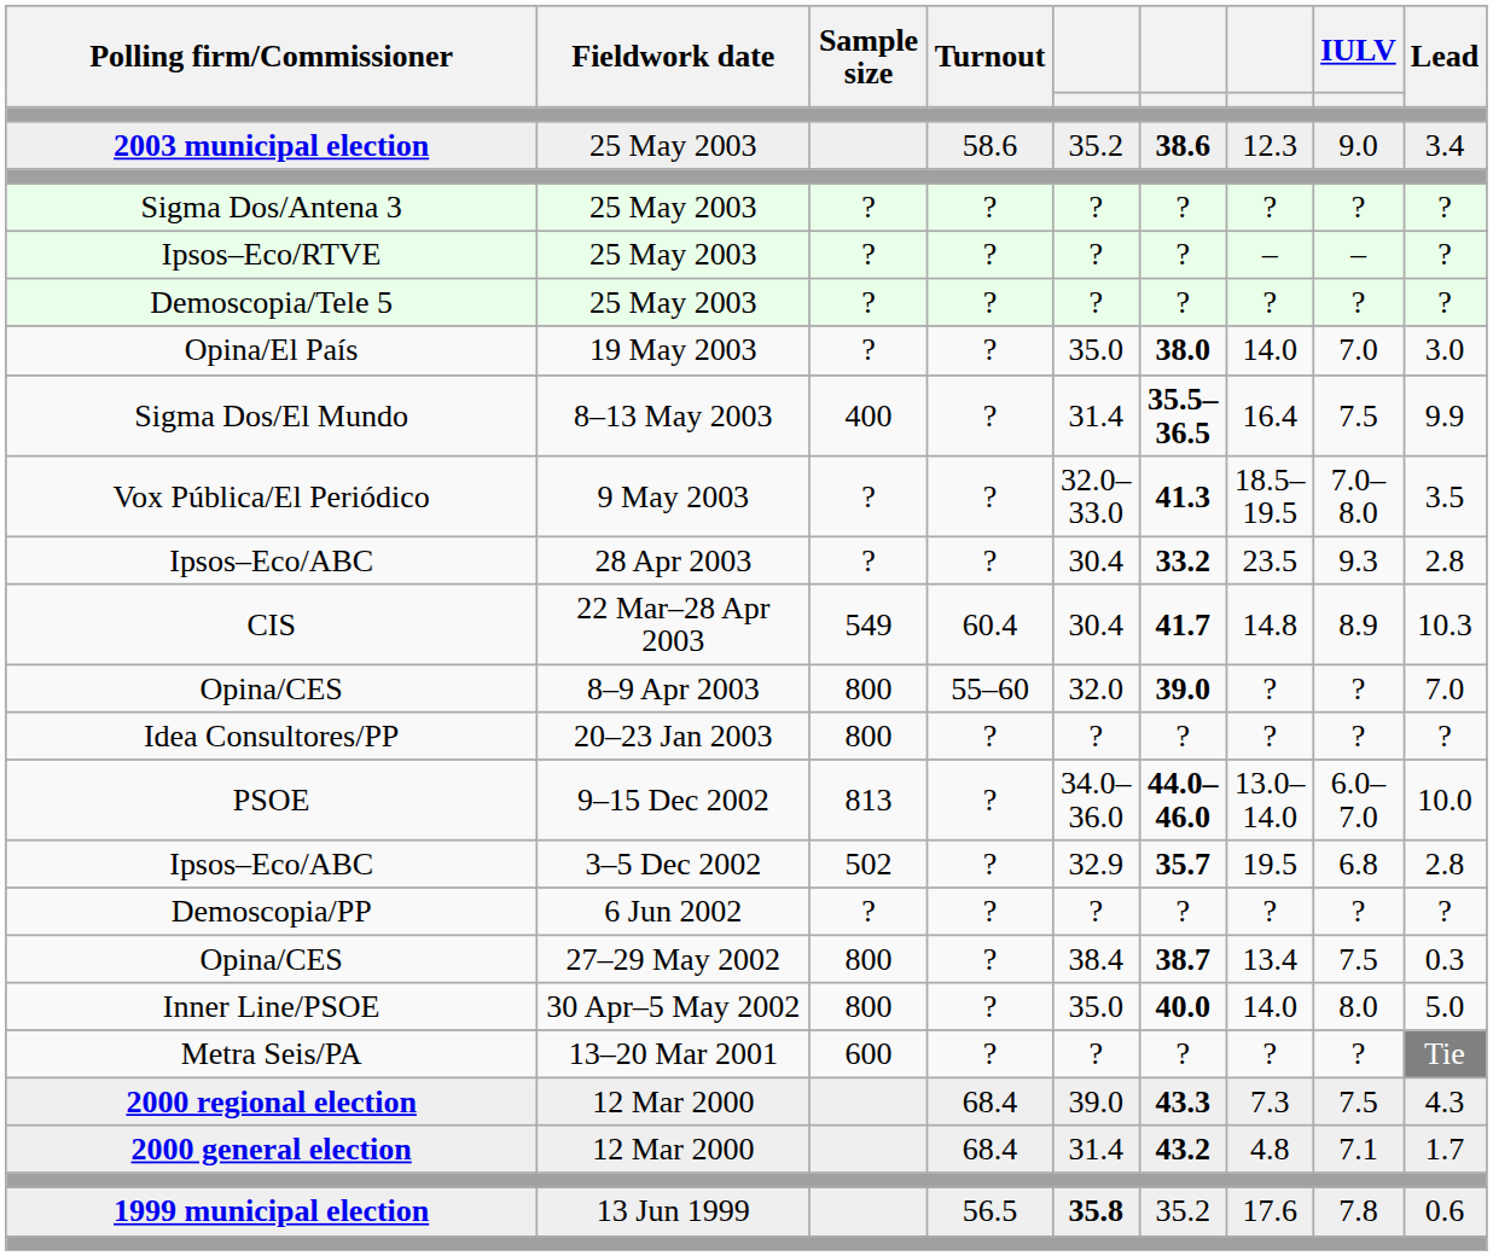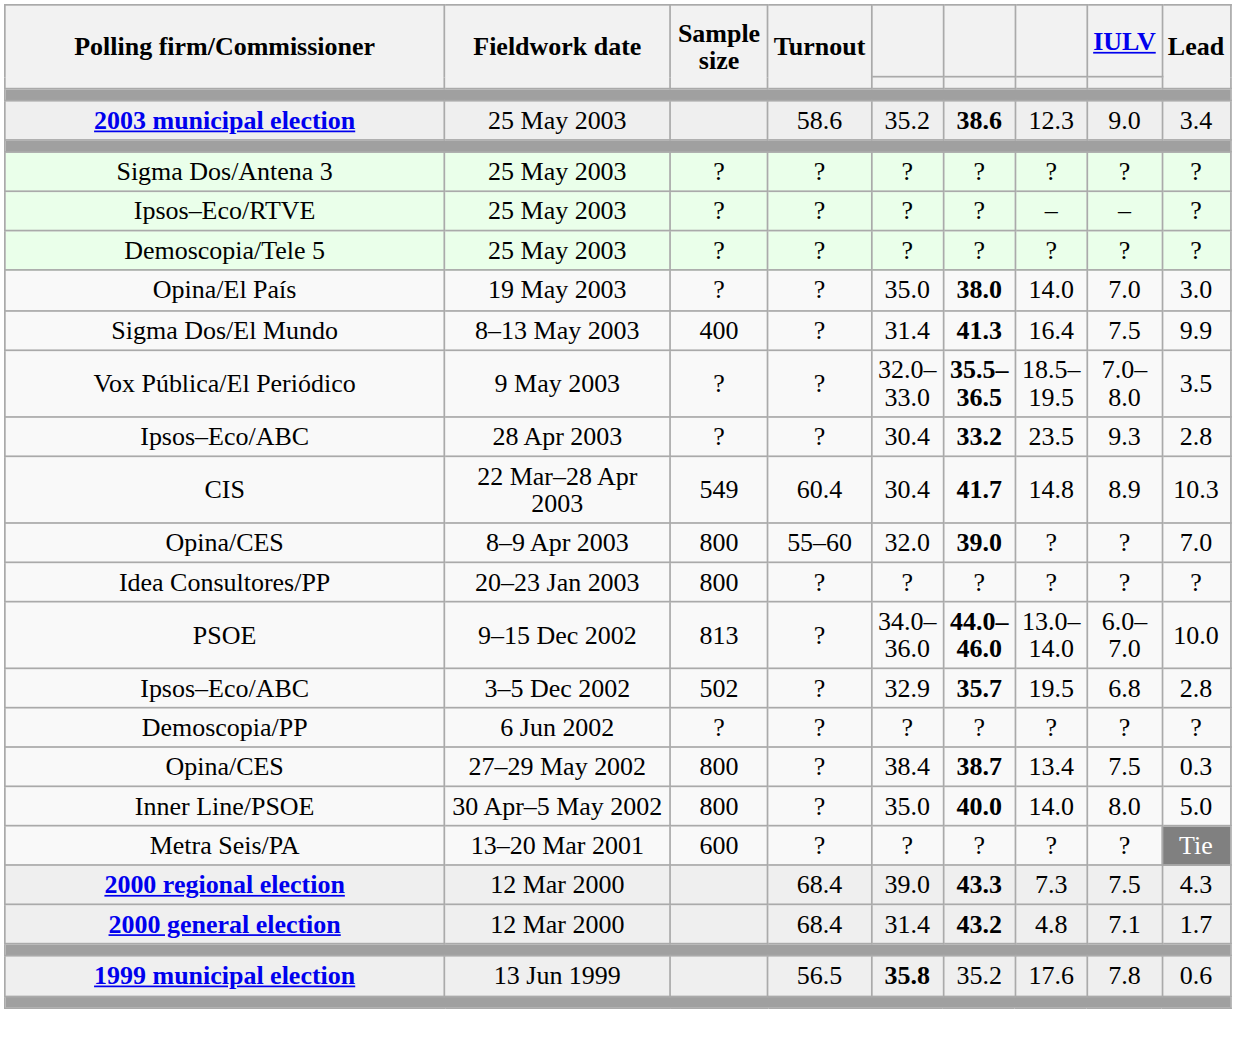Sigma Dos/El Mundo | column 6: 35.5– 36.5 -> 41.3
Vox Pública/El Periódico | column 6: 41.3 -> 35.5– 36.5
